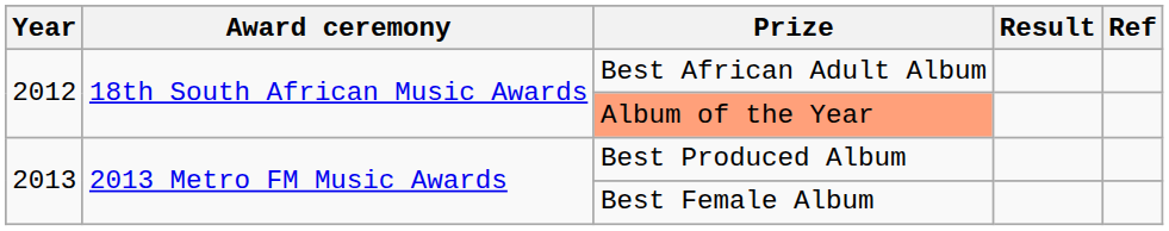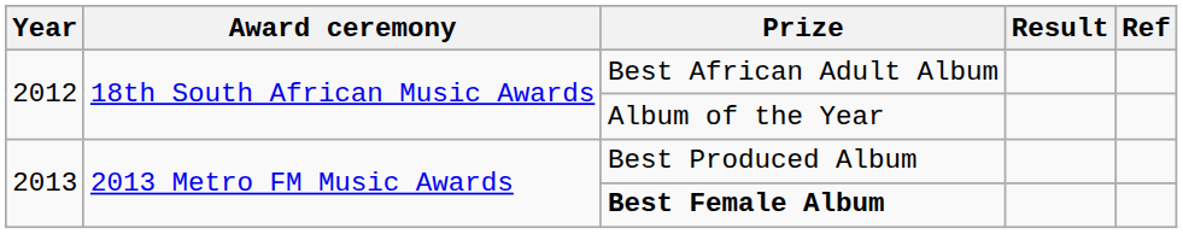Album of the Year | Prize: lightsalmon background -> no background
Best Female Album | Prize: normal -> bold
